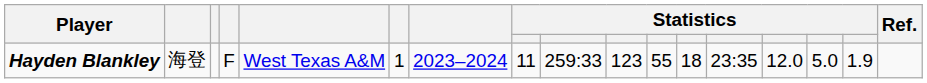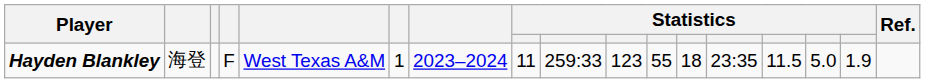Hayden Blankley | column 14: 12.0 -> 11.5
